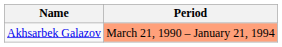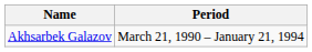Akhsarbek Galazov | Period: lightsalmon background -> no background
